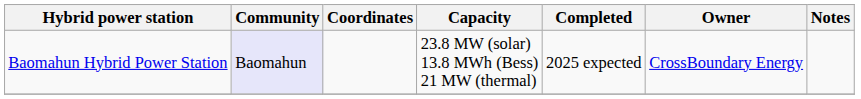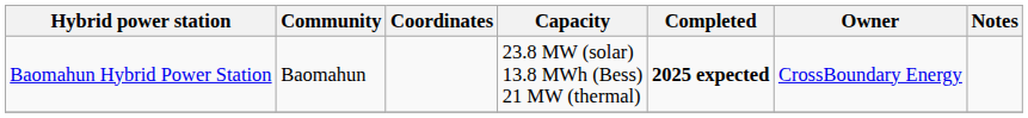Baomahun Hybrid Power Station | Community: lavender background -> no background
Baomahun Hybrid Power Station | Completed: normal -> bold
